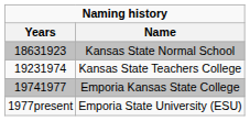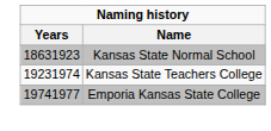- row: 1977present | Emporia State University (ESU)
